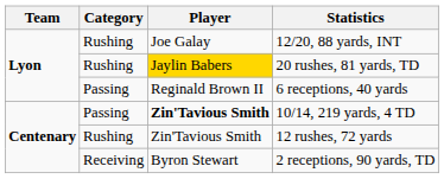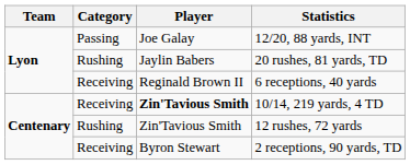12/20, 88 yards, INT | Category: Rushing -> Passing
20 rushes, 81 yards, TD | Player: gold background -> no background
6 receptions, 40 yards | Category: Passing -> Receiving
10/14, 219 yards, 4 TD | Category: Passing -> Receiving
